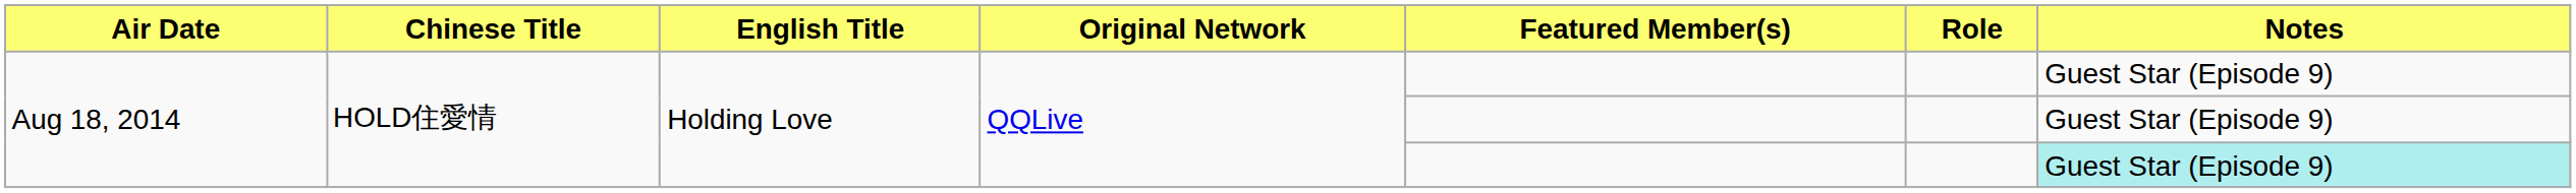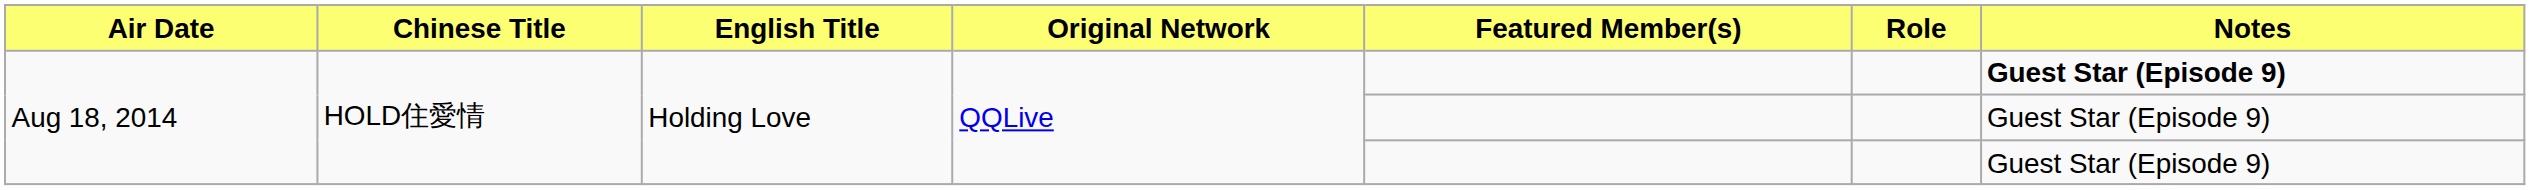row 2 | Notes: normal -> bold
row 4 | Notes: paleturquoise background -> no background
